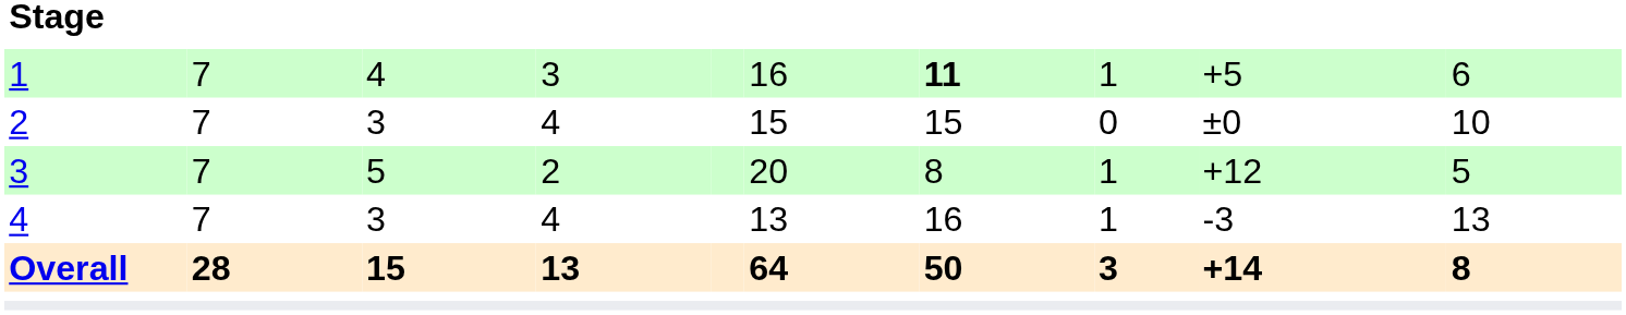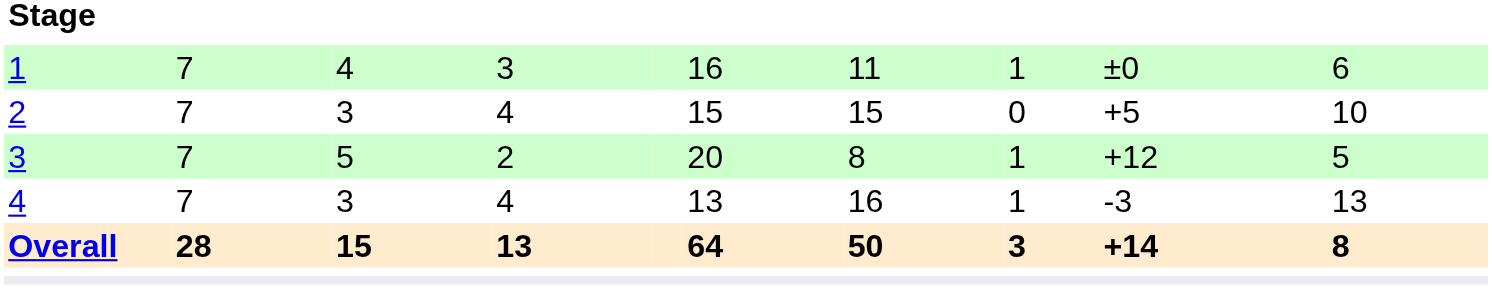row 2 | column 6: bold -> normal
row 2 | column 8: +5 -> ±0
row 3 | column 8: ±0 -> +5
